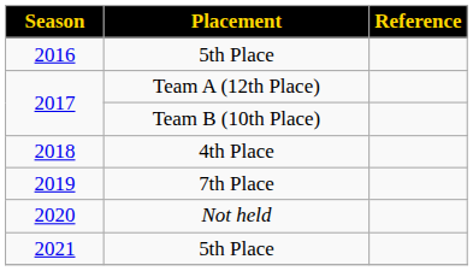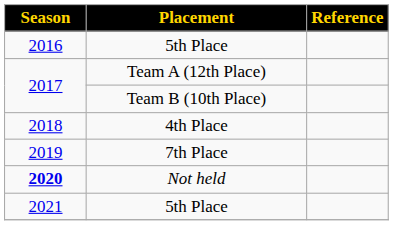2020 | Season: normal -> bold
